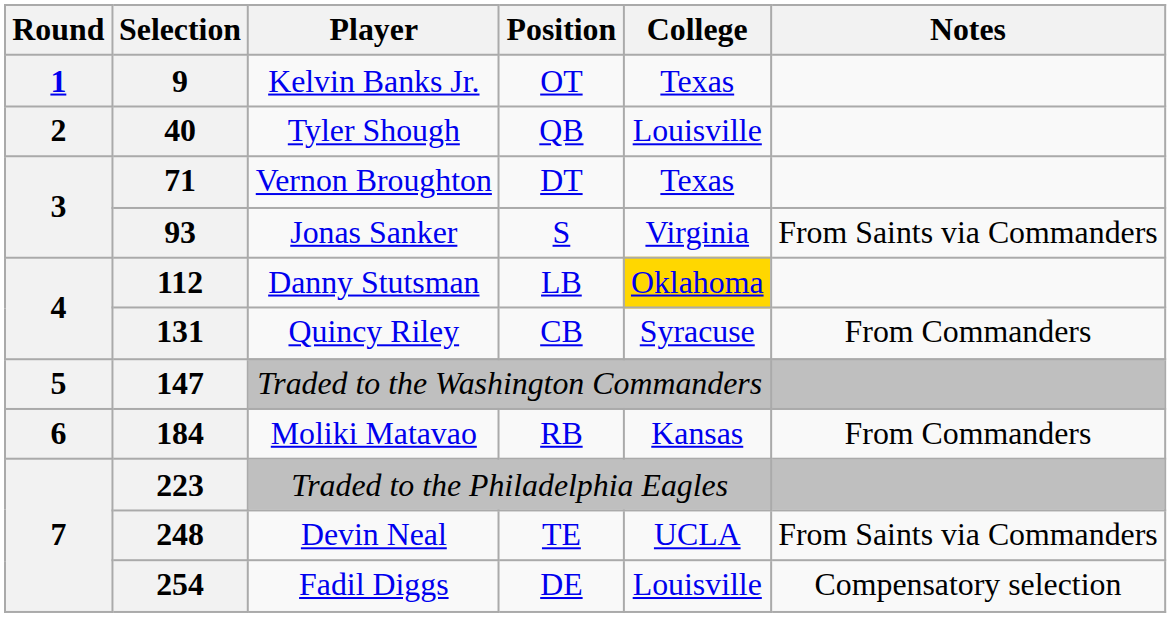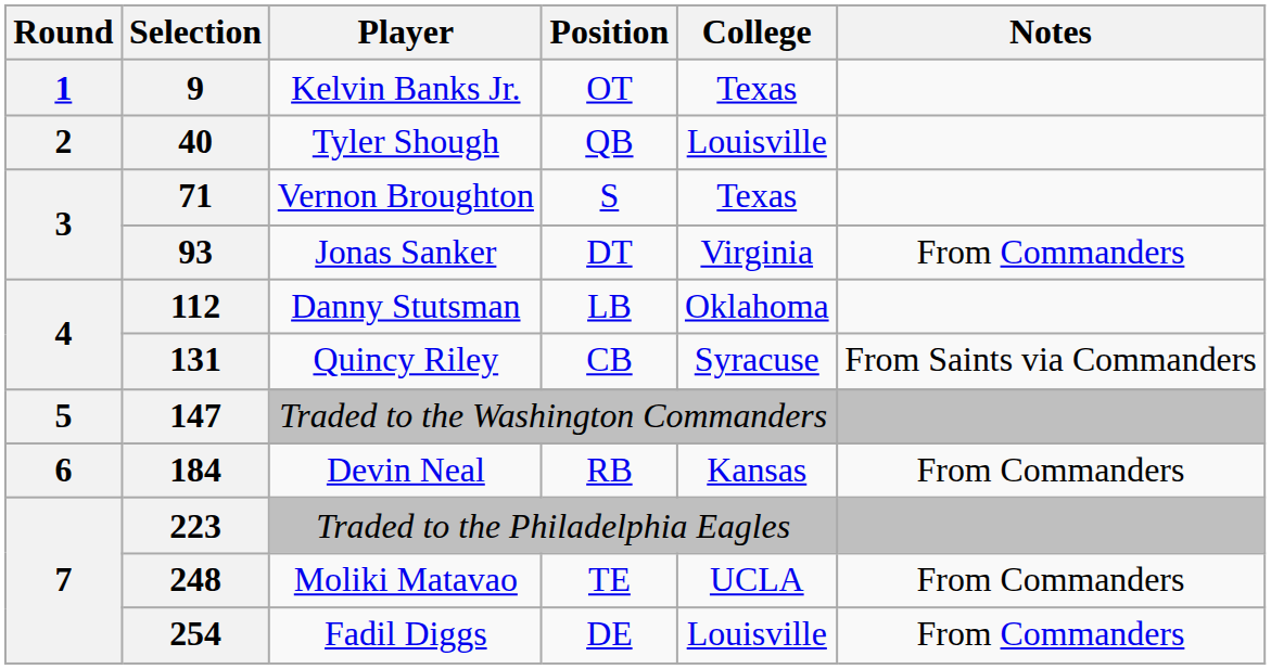71 | Position: DT -> S
93 | Position: S -> DT
93 | Notes: From Saints via Commanders -> From Commanders
112 | College: gold background -> no background
131 | Notes: From Commanders -> From Saints via Commanders
184 | Player: Moliki Matavao -> Devin Neal
248 | Player: Devin Neal -> Moliki Matavao
248 | Notes: From Saints via Commanders -> From Commanders
254 | Notes: Compensatory selection -> From Commanders
